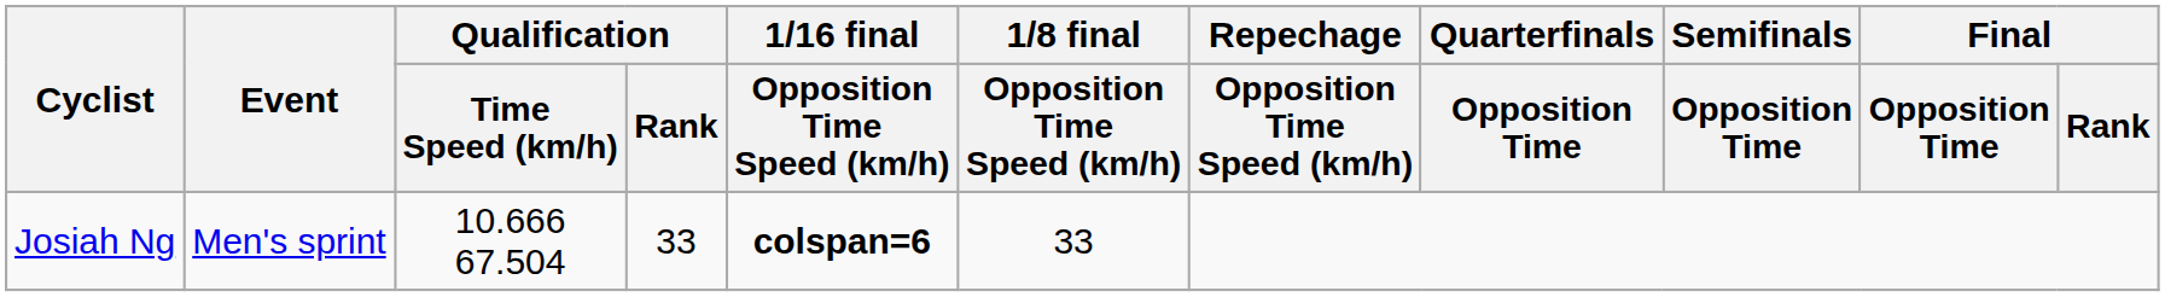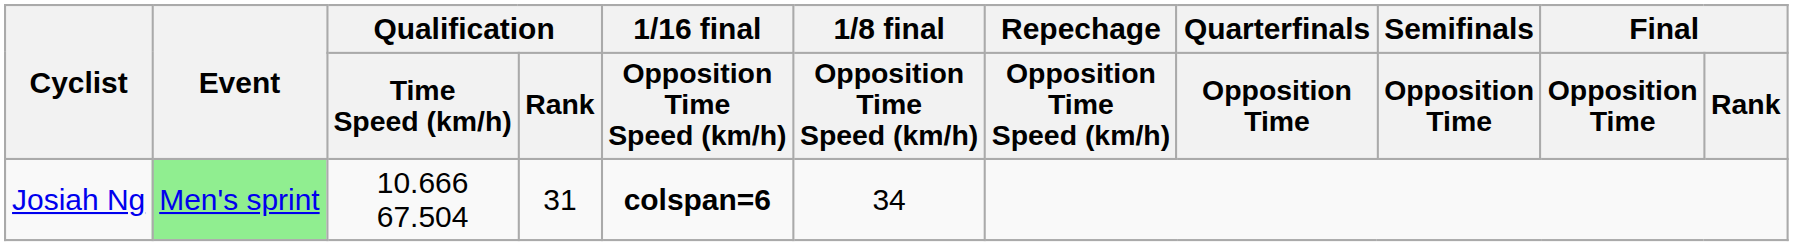Josiah Ng | Event: no background -> lightgreen background
Josiah Ng | Qualification / Rank: 33 -> 31
Josiah Ng | 1/8 final / Opposition Time Speed (km/h): 33 -> 34
